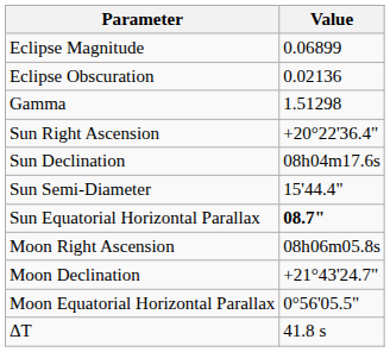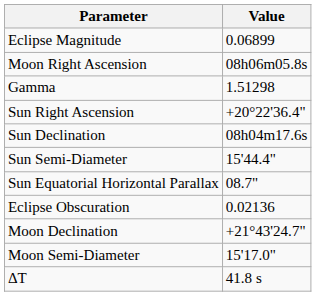rows swapped: Eclipse Obscuration <-> Moon Right Ascension
Sun Equatorial Horizontal Parallax | Value: bold -> normal
+ row: Moon Semi-Diameter | 15'17.0"
- row: Moon Equatorial Horizontal Parallax | 0°56'05.5"
